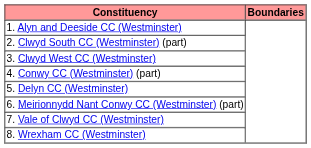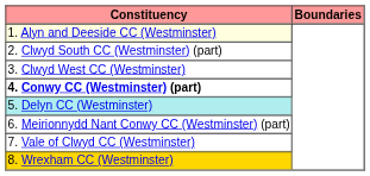1. Alyn and Deeside CC (Westminster) | Constituency: no background -> lightyellow background
4. Conwy CC (Westminster) (part) | Constituency: normal -> bold
5. Delyn CC (Westminster) | Constituency: no background -> paleturquoise background
8. Wrexham CC (Westminster) | Constituency: no background -> gold background
